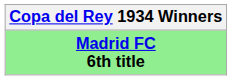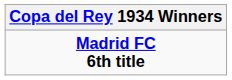row 2 | column 1: lightgreen background -> no background
